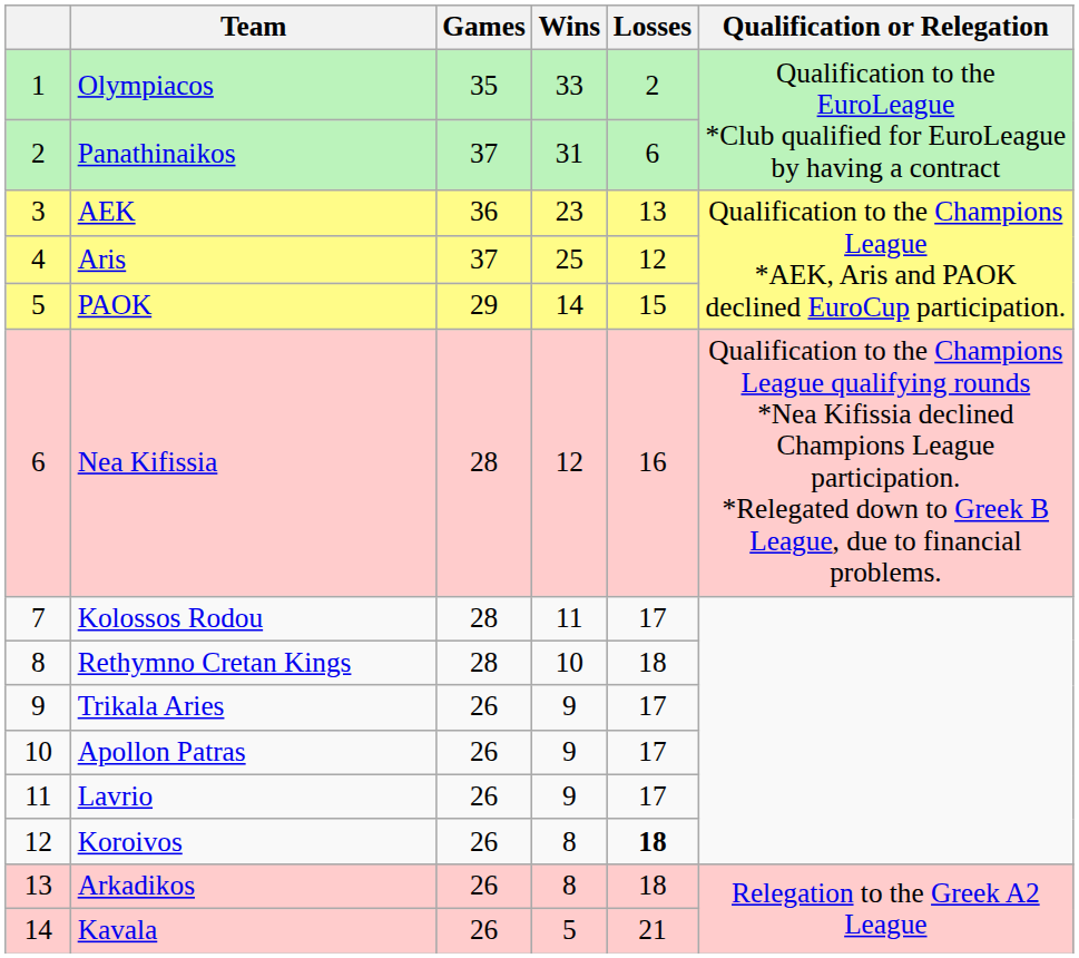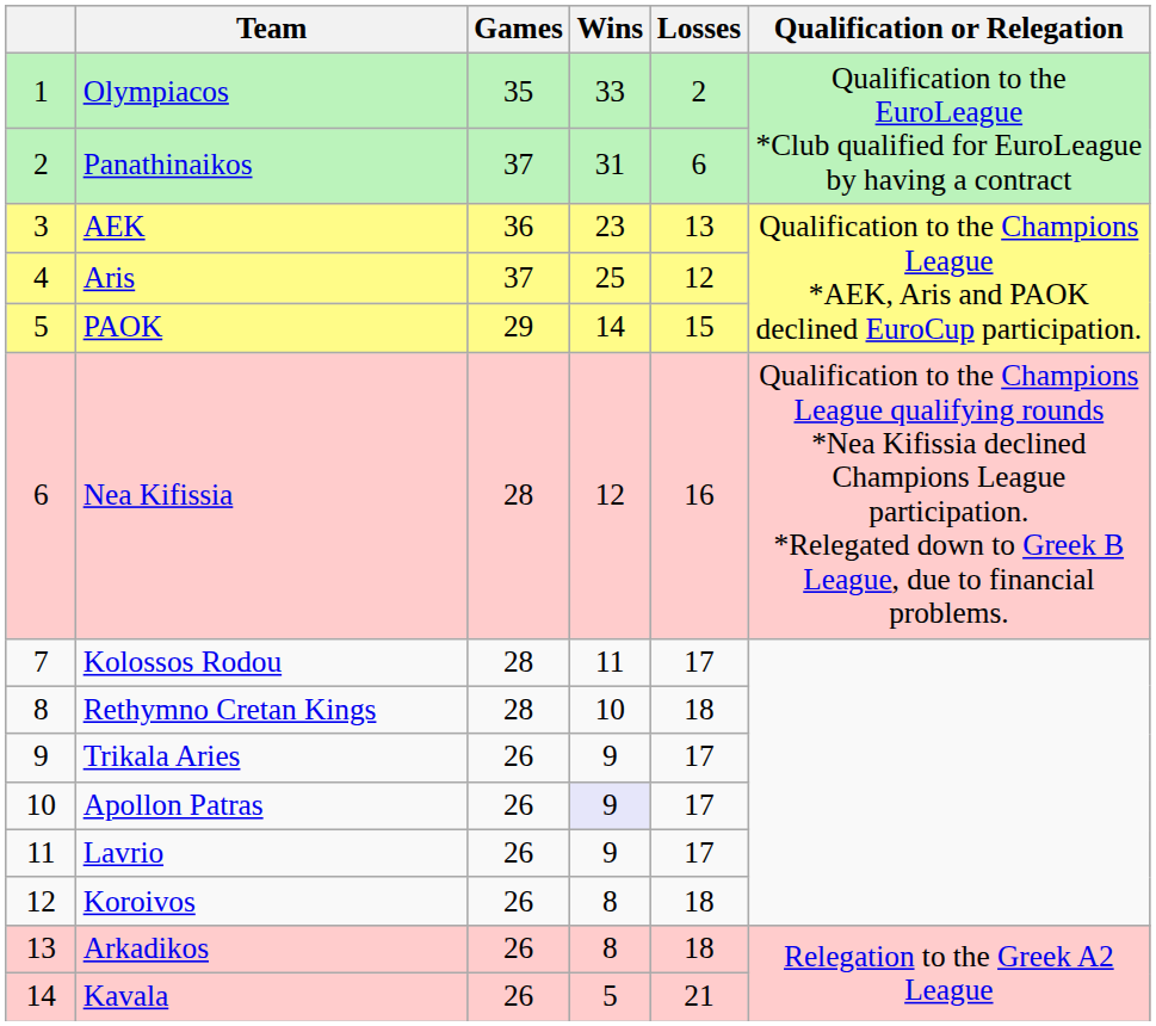Apollon Patras | Wins: no background -> lavender background
Koroivos | Losses: bold -> normal
